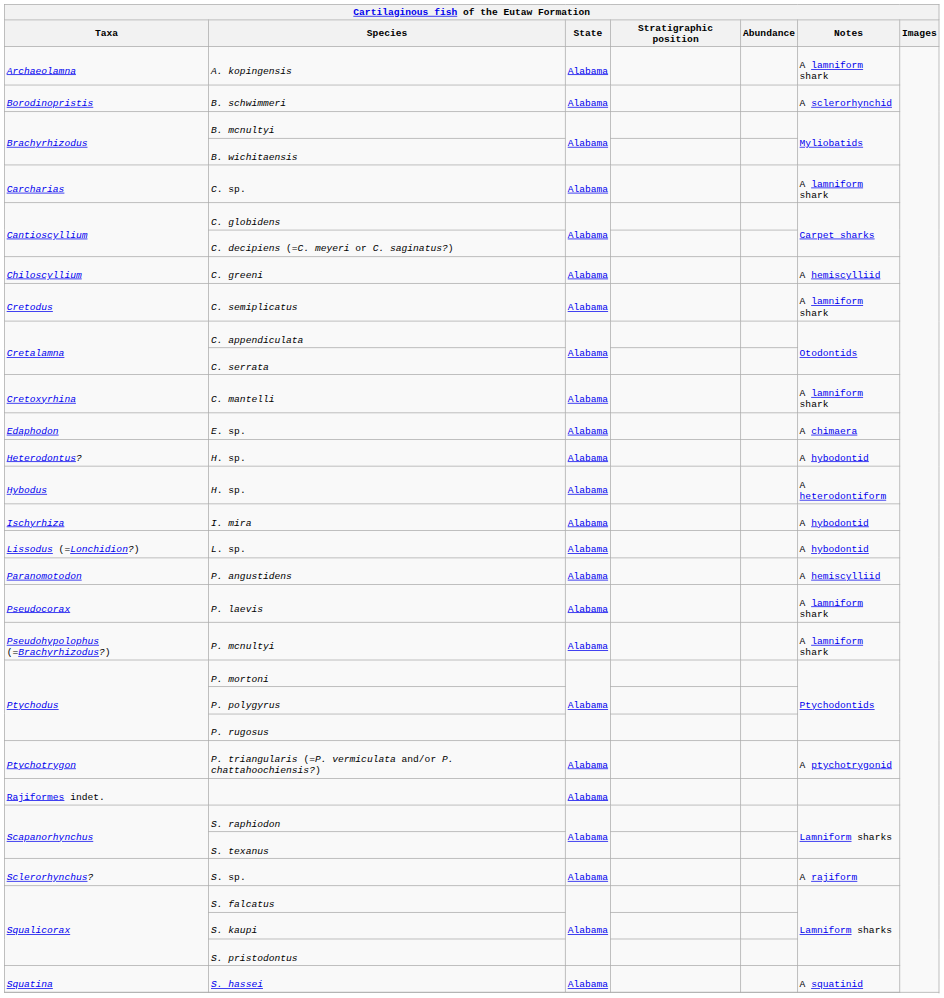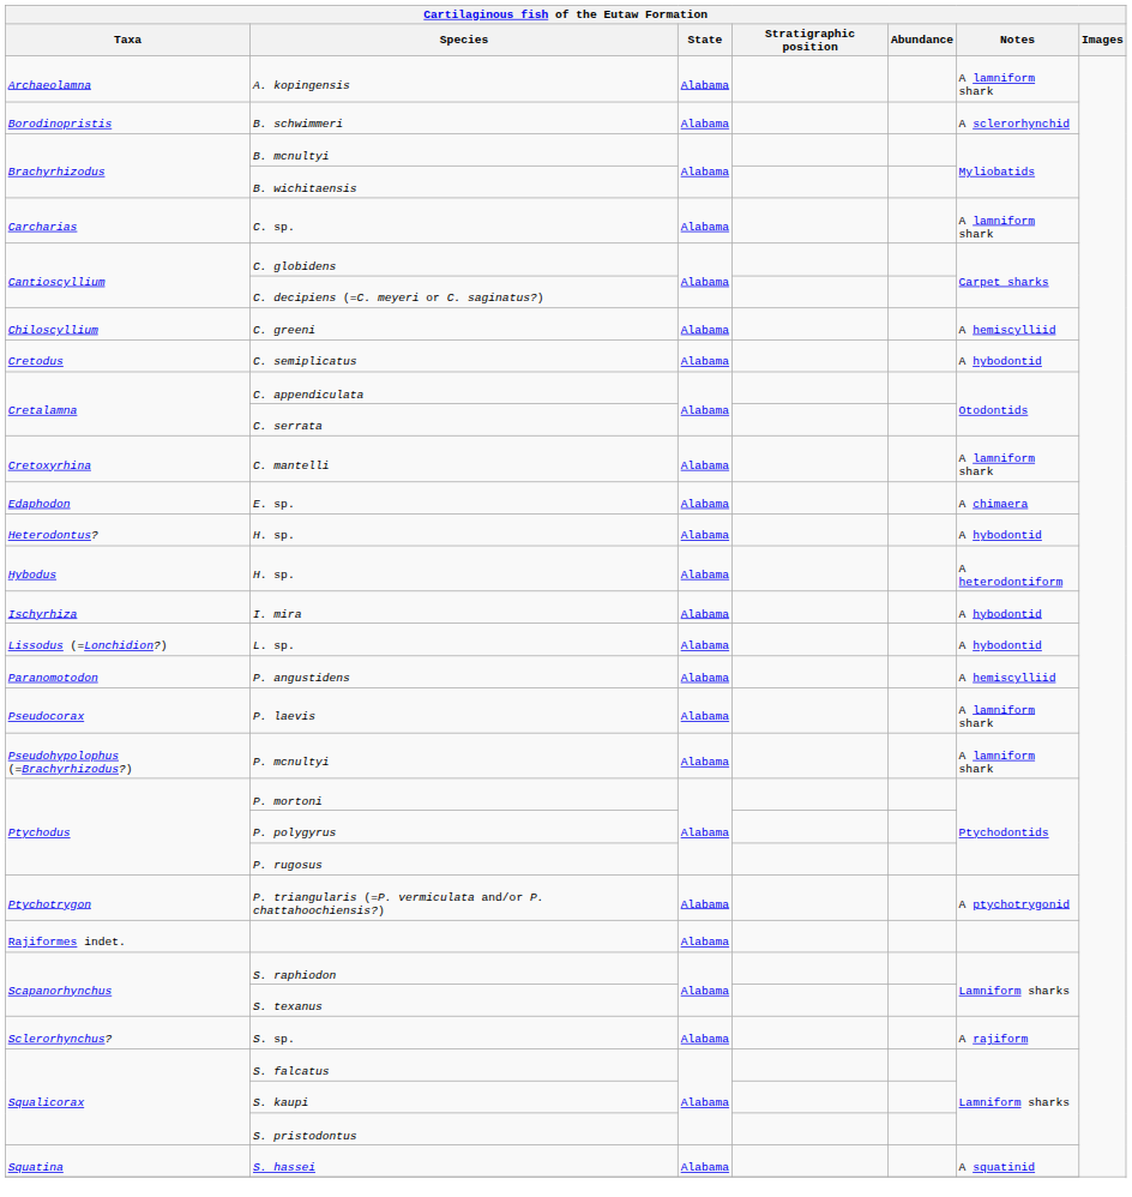C. semiplicatus | Notes: A lamniform shark -> A hybodontid
